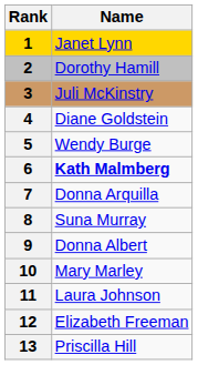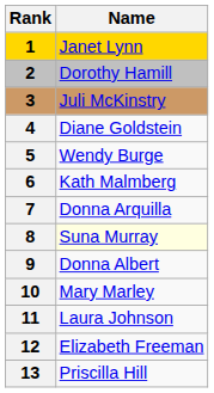Kath Malmberg | Name: bold -> normal
Suna Murray | Name: no background -> lightyellow background
